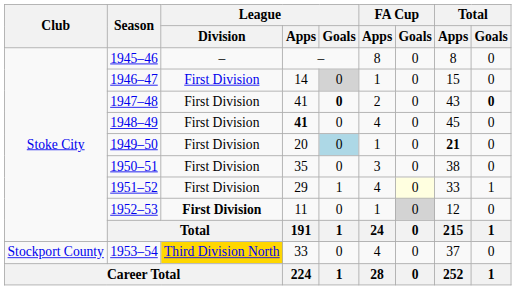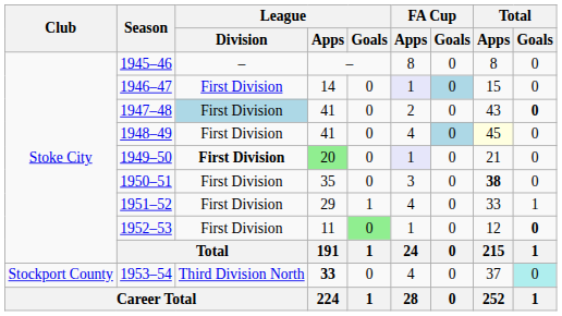1946–47 | League / Goals: lightgrey background -> no background
1946–47 | FA Cup / Apps: no background -> lavender background
1946–47 | FA Cup / Goals: no background -> lightblue background
1947–48 | League / Division: no background -> lightblue background
1947–48 | League / Goals: bold -> normal
1948–49 | League / Apps: bold -> normal
1948–49 | FA Cup / Goals: no background -> lightblue background
1948–49 | Total / Apps: no background -> lightyellow background
1949–50 | League / Division: normal -> bold
1949–50 | League / Apps: no background -> lightgreen background
1949–50 | League / Goals: lightblue background -> no background
1949–50 | FA Cup / Apps: no background -> lavender background
1949–50 | Total / Apps: bold -> normal
1950–51 | Total / Apps: normal -> bold
1951–52 | FA Cup / Goals: lightyellow background -> no background
1952–53 | League / Division: bold -> normal
1952–53 | League / Goals: no background -> lightgreen background
1952–53 | FA Cup / Goals: lightgrey background -> no background
1952–53 | Total / Goals: normal -> bold
1953–54 | League / Division: gold background -> no background
1953–54 | League / Apps: normal -> bold
1953–54 | Total / Goals: no background -> paleturquoise background
